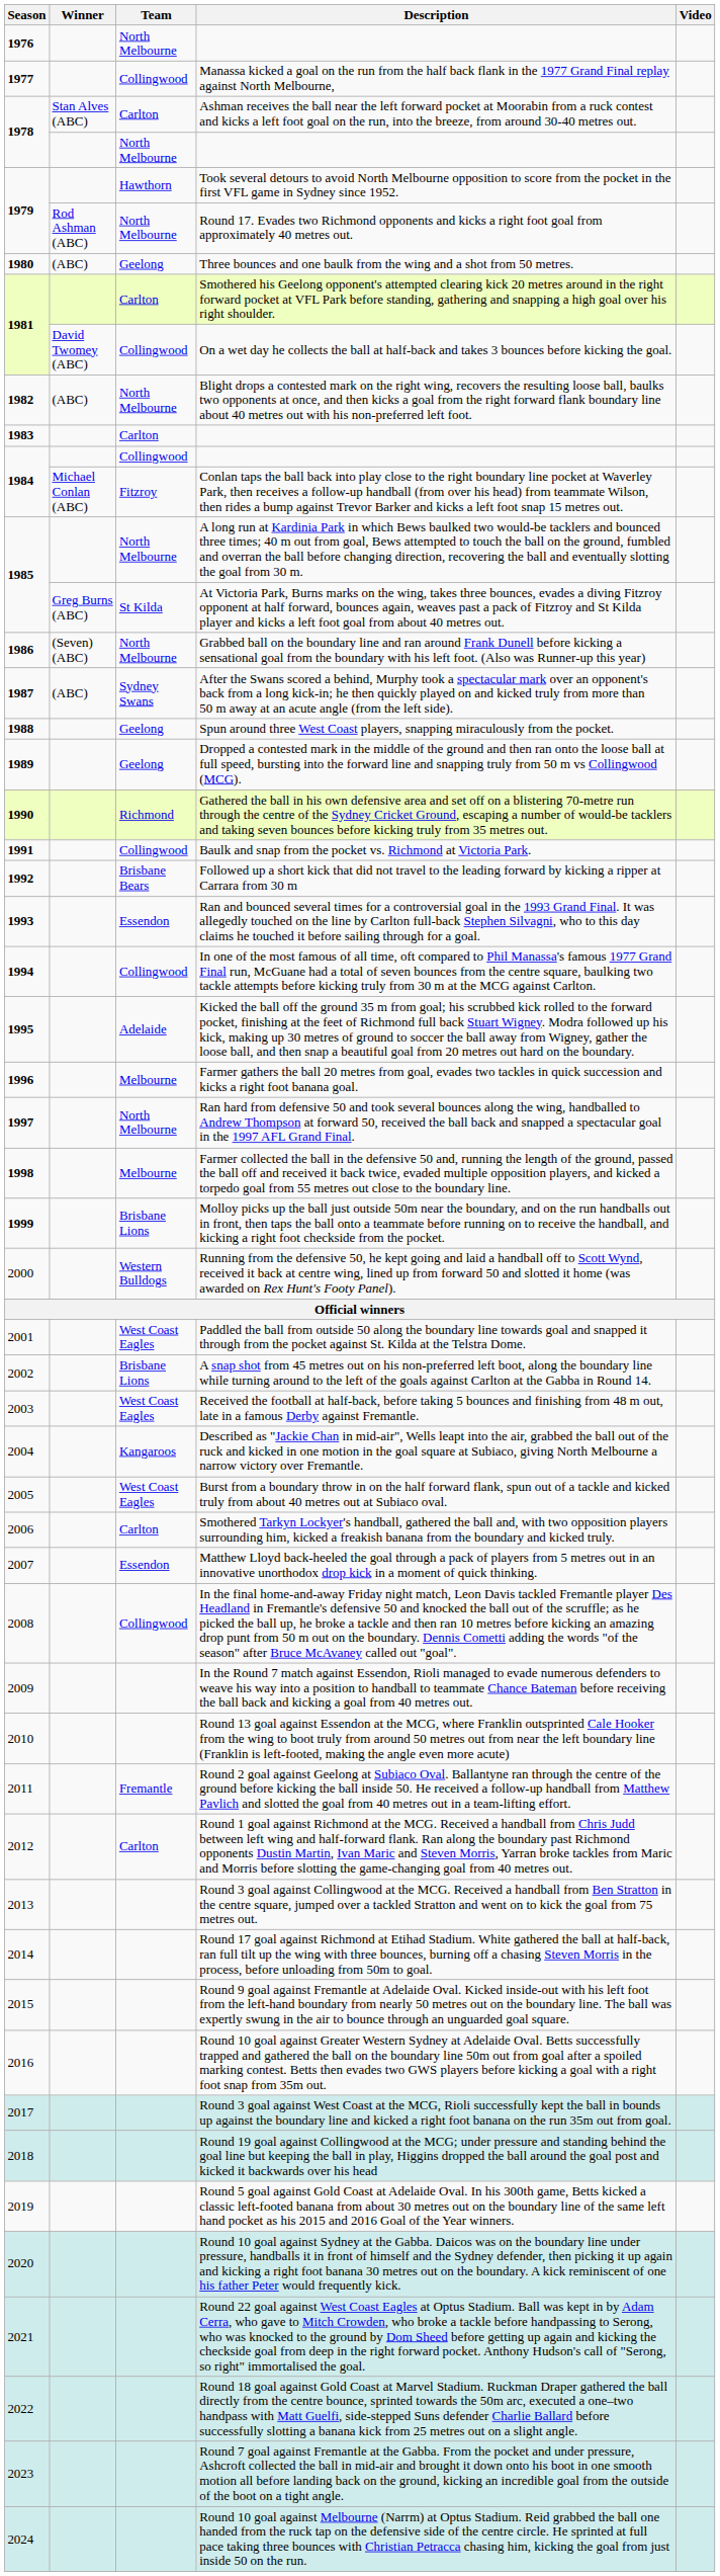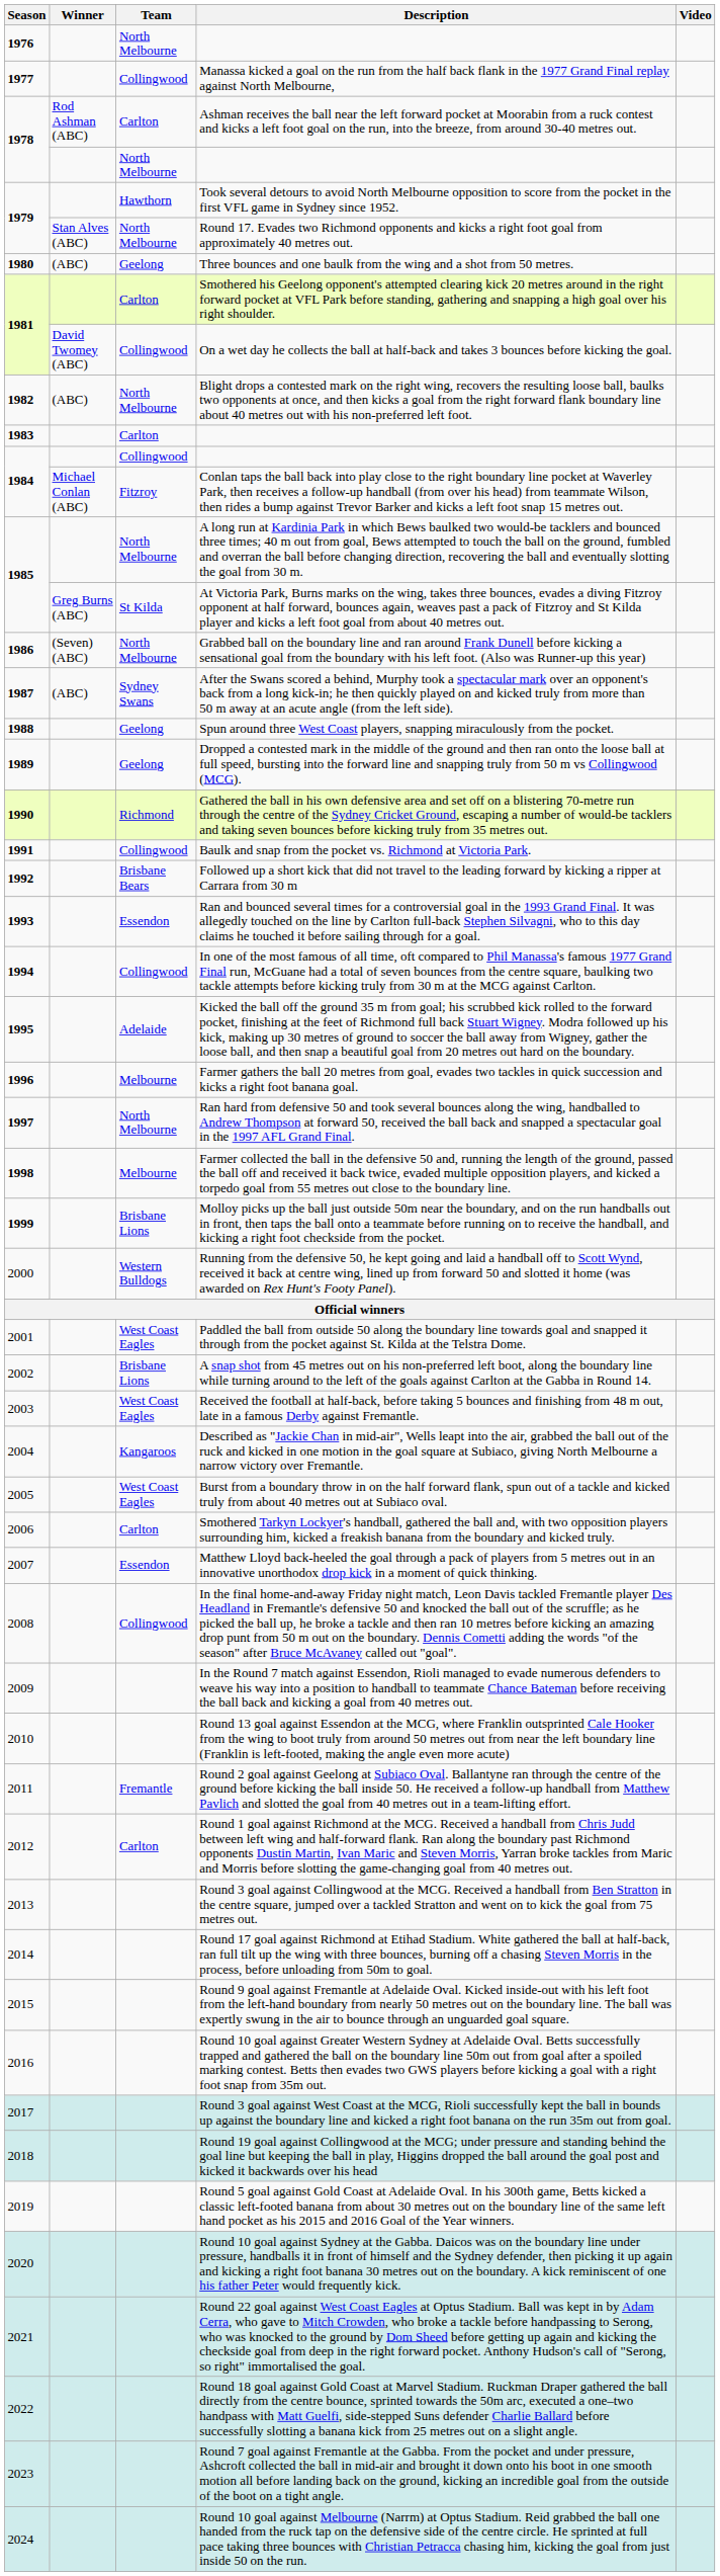row 4 | Winner: Stan Alves (ABC) -> Rod Ashman (ABC)
row 7 | Winner: Rod Ashman (ABC) -> Stan Alves (ABC)
